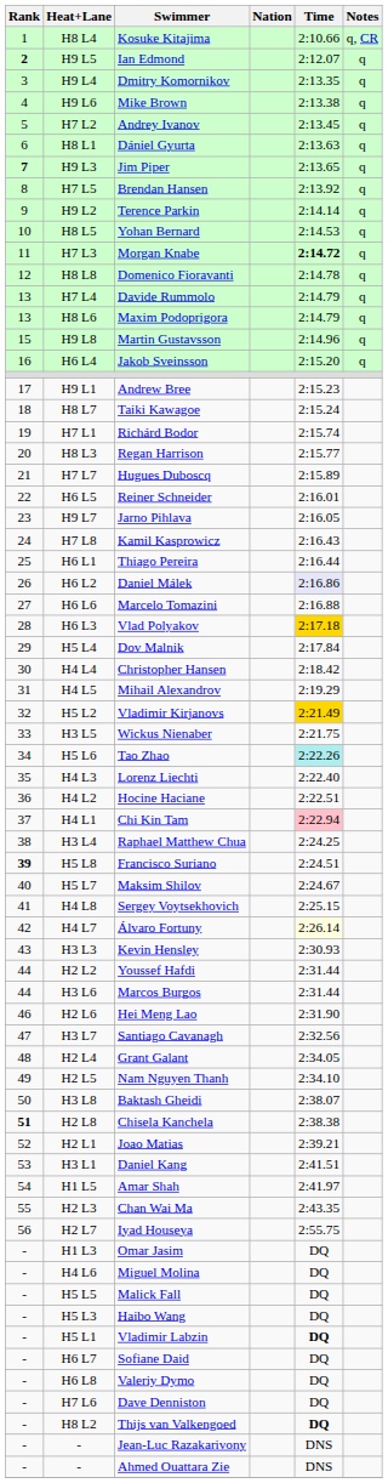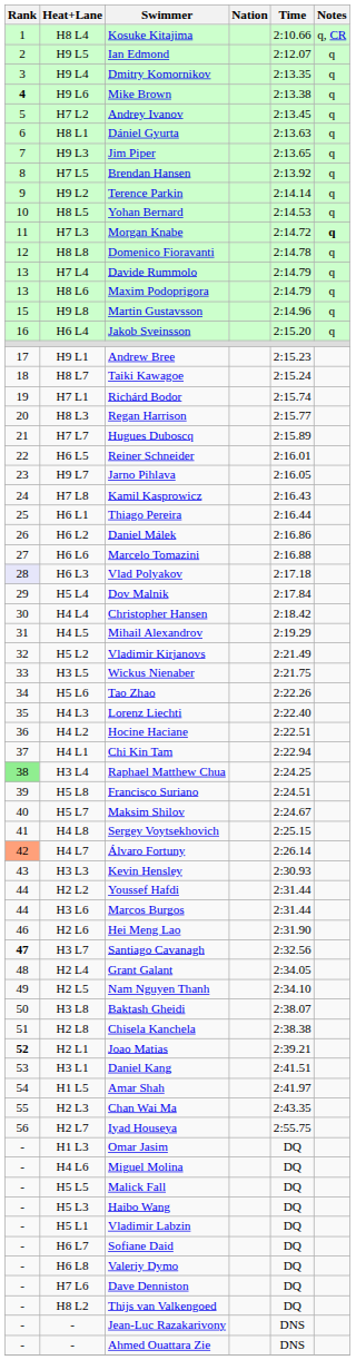Ian Edmond | Rank: bold -> normal
Mike Brown | Rank: normal -> bold
Jim Piper | Rank: bold -> normal
Morgan Knabe | Time: bold -> normal
Morgan Knabe | Notes: normal -> bold
Daniel Málek | Time: lavender background -> no background
Vlad Polyakov | Rank: no background -> lavender background
Vlad Polyakov | Time: gold background -> no background
Vladimir Kirjanovs | Time: gold background -> no background
Tao Zhao | Time: paleturquoise background -> no background
Chi Kin Tam | Time: pink background -> no background
Raphael Matthew Chua | Rank: no background -> lightgreen background
Francisco Suriano | Rank: bold -> normal
Álvaro Fortuny | Rank: no background -> lightsalmon background
Álvaro Fortuny | Time: lightyellow background -> no background
Santiago Cavanagh | Rank: normal -> bold
Chisela Kanchela | Rank: bold -> normal
Joao Matias | Rank: normal -> bold
Vladimir Labzin | Time: bold -> normal
Thijs van Valkengoed | Time: bold -> normal
